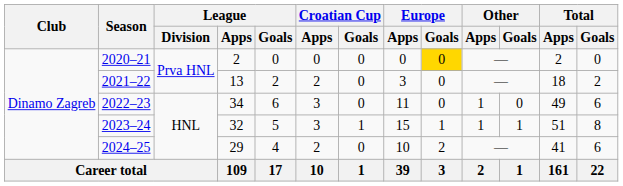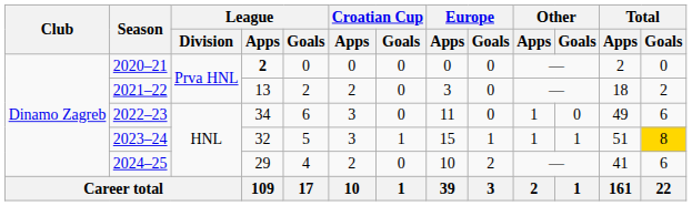2020–21 | League / Apps: normal -> bold
2020–21 | Europe / Goals: gold background -> no background
2023–24 | Total / Goals: no background -> gold background
